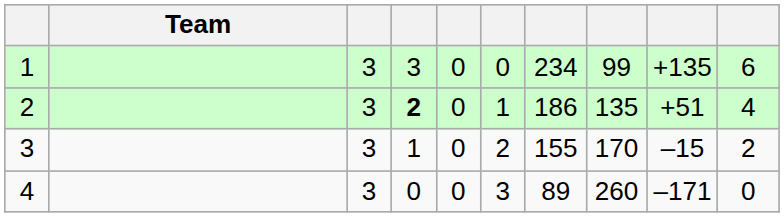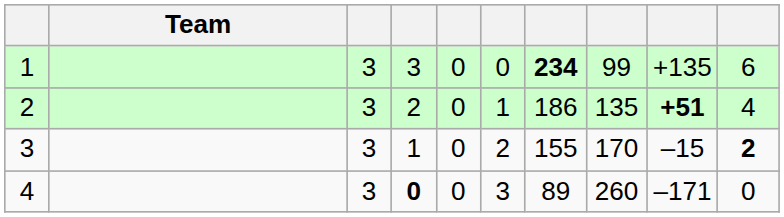row 2 | column 7: normal -> bold
row 3 | column 4: bold -> normal
row 3 | column 9: normal -> bold
row 4 | column 10: normal -> bold
row 5 | column 4: normal -> bold
